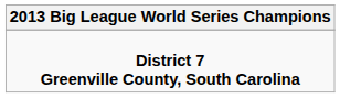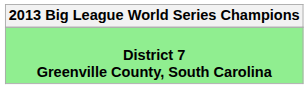row 2 | column 1: no background -> lightgreen background
